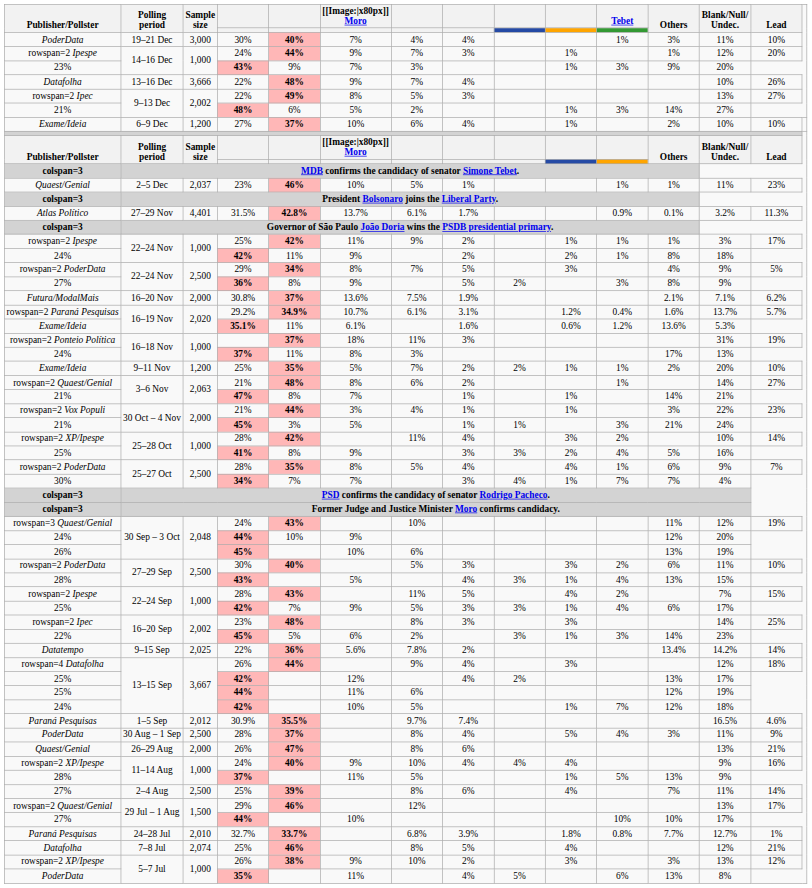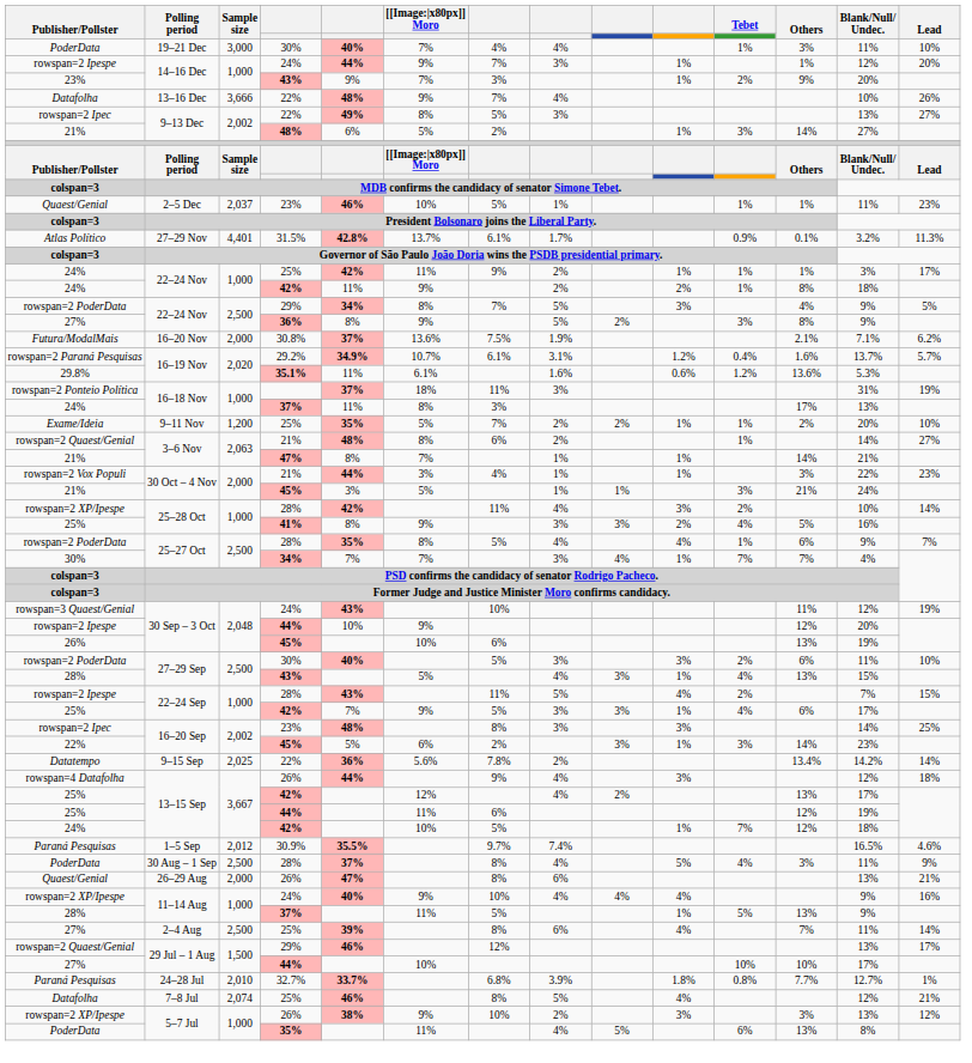14–16 Dec / 43% | Tebet: 3% -> 2%
- row: Exame/Ideia | 6–9 Dec | 1,200 | 27% | 37% | 10% | 6% | 4% | 1% | 2% | 10% | 10%
22–24 Nov / 25% | Publisher/Pollster: rowspan=2 Ipespe -> 24%
16–19 Nov / 35.1% | Publisher/Pollster: Exame/Ideia -> 29.8%
30 Sep – 3 Oct / 44% | Publisher/Pollster: 24% -> rowspan=2 Ipespe
